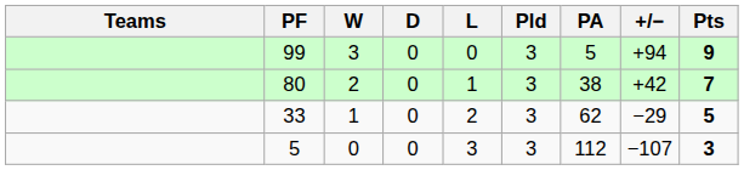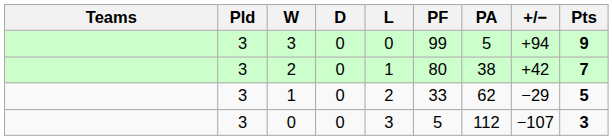columns swapped: Pld <-> PF
